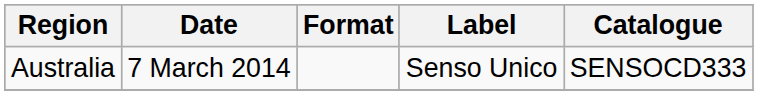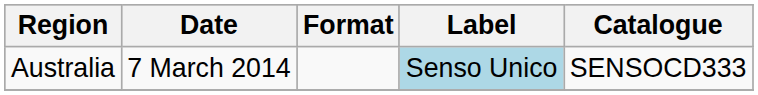Australia | Label: no background -> lightblue background
